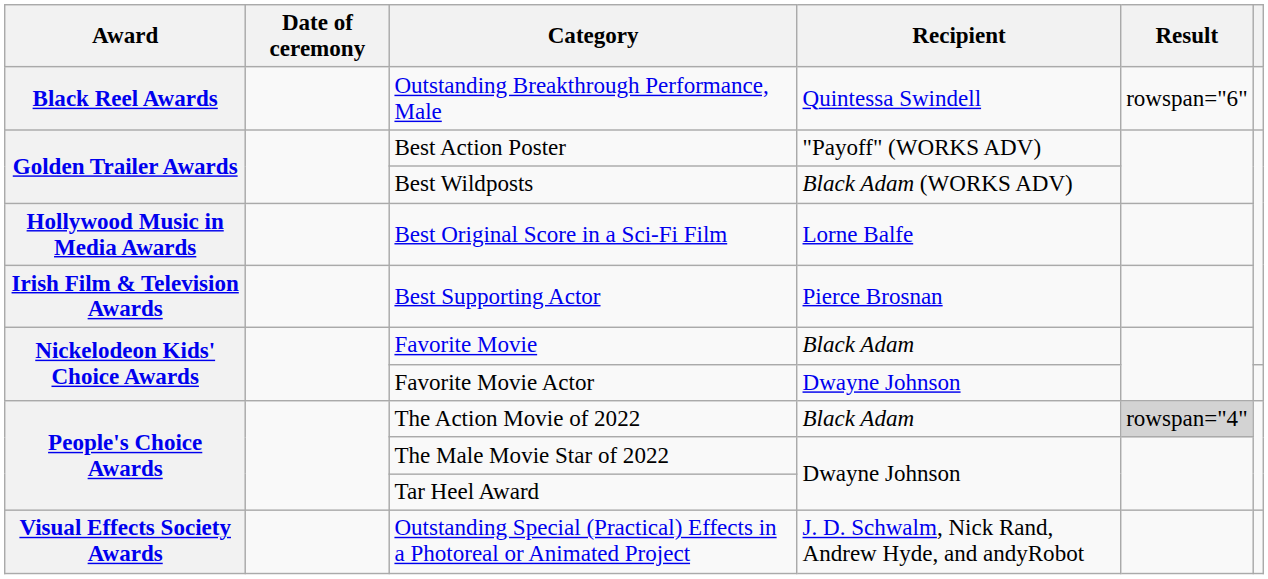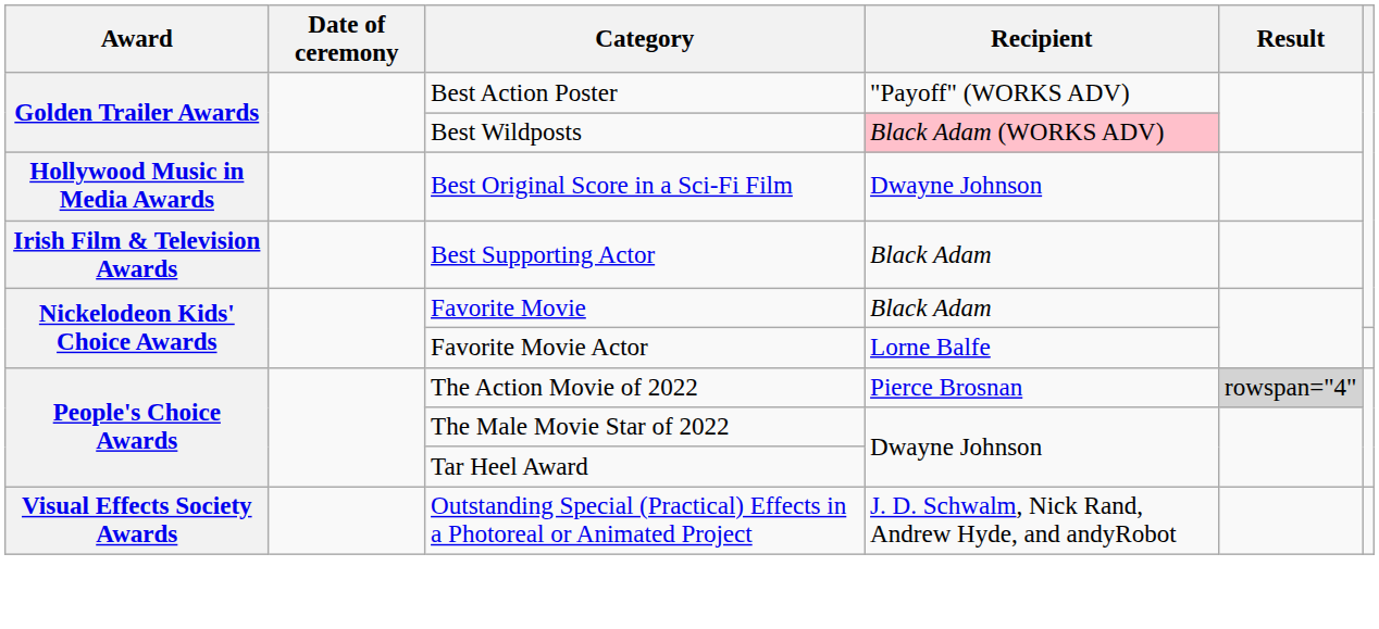- row: Black Reel Awards | Outstanding Breakthrough Performance, Male | Quintessa Swindell | rowspan="6"
Best Wildposts | Recipient: no background -> pink background
Best Original Score in a Sci-Fi Film | Recipient: Lorne Balfe -> Dwayne Johnson
Best Supporting Actor | Recipient: Pierce Brosnan -> Black Adam
Favorite Movie Actor | Recipient: Dwayne Johnson -> Lorne Balfe
The Action Movie of 2022 | Recipient: Black Adam -> Pierce Brosnan
